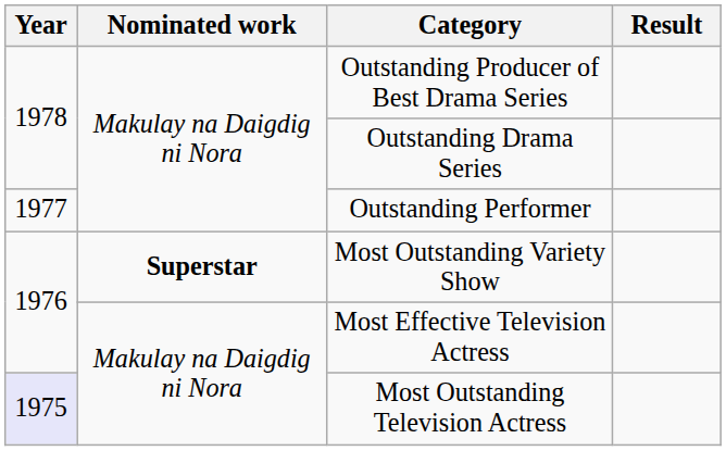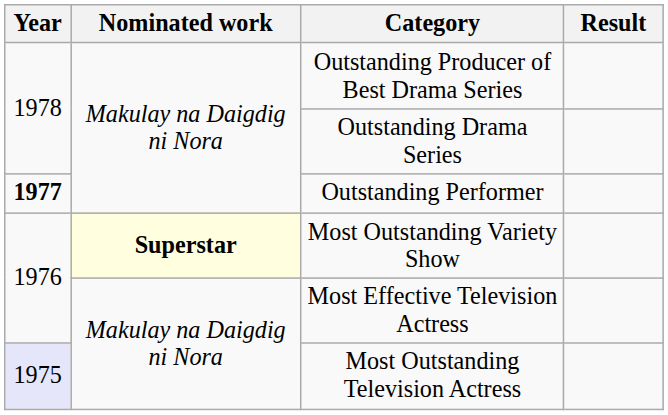Outstanding Performer | Year: normal -> bold
Most Outstanding Variety Show | Nominated work: no background -> lightyellow background
